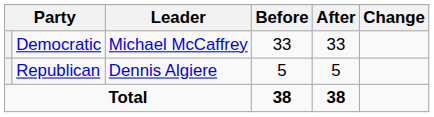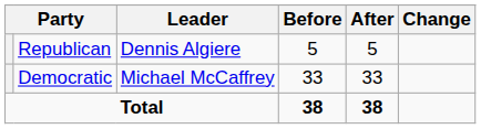rows swapped: Democratic <-> Republican
